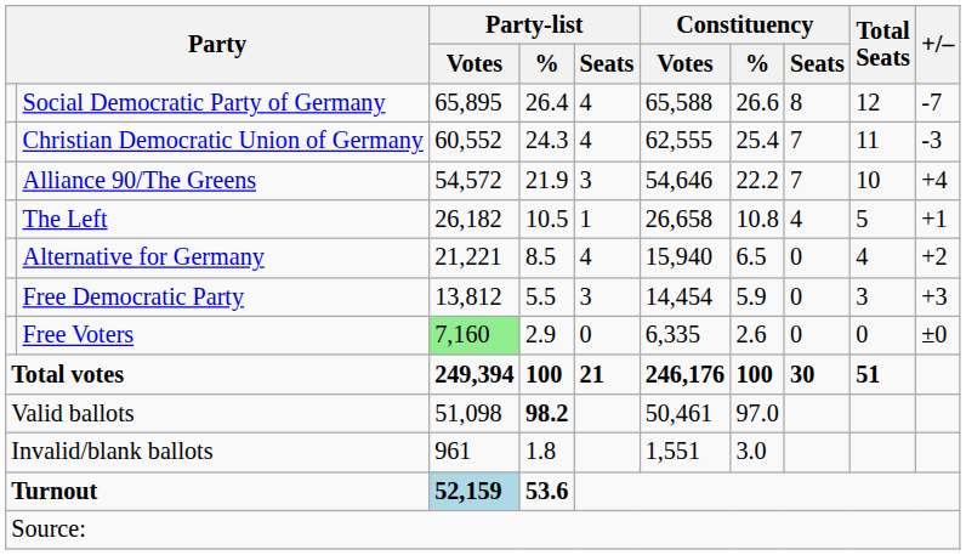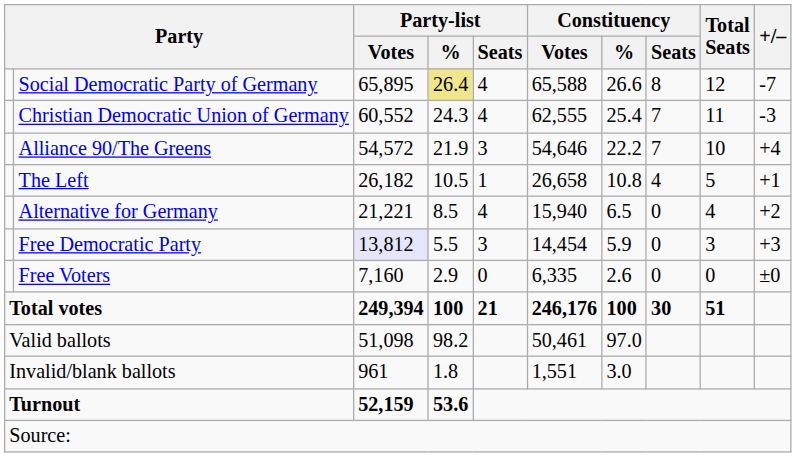Social Democratic Party of Germany | Party-list / %: no background -> khaki background
Free Democratic Party | Party-list / Votes: no background -> lavender background
Free Voters | Party-list / Votes: lightgreen background -> no background
Valid ballots | Party-list / %: bold -> normal
Turnout | Party-list / Votes: lightblue background -> no background
